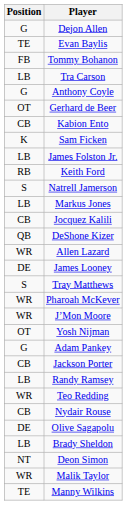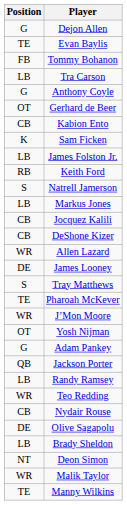DeShone Kizer | Position: QB -> CB
Pharoah McKever | Position: WR -> TE
Jackson Porter | Position: CB -> QB
